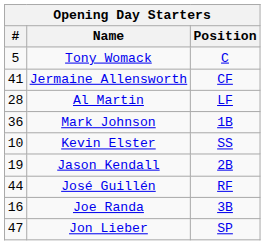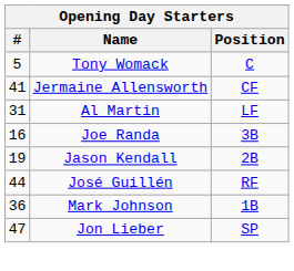Al Martin | #: 28 -> 31
rows swapped: Mark Johnson <-> Joe Randa
- row: 10 | Kevin Elster | SS
